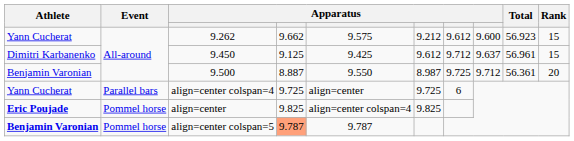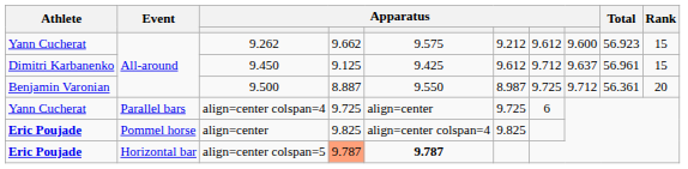align=center colspan=5 | Athlete: Benjamin Varonian -> Eric Poujade
align=center colspan=5 | Event: Pommel horse -> Horizontal bar
align=center colspan=5 | column 5: normal -> bold
